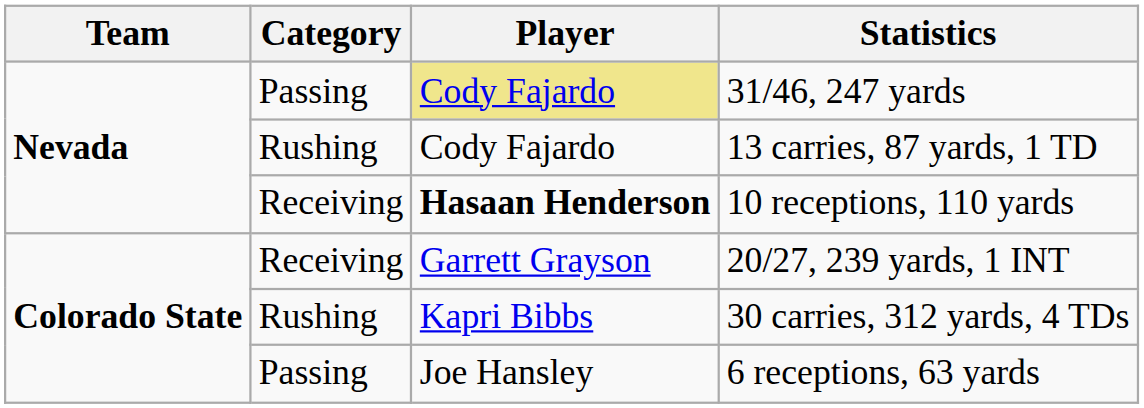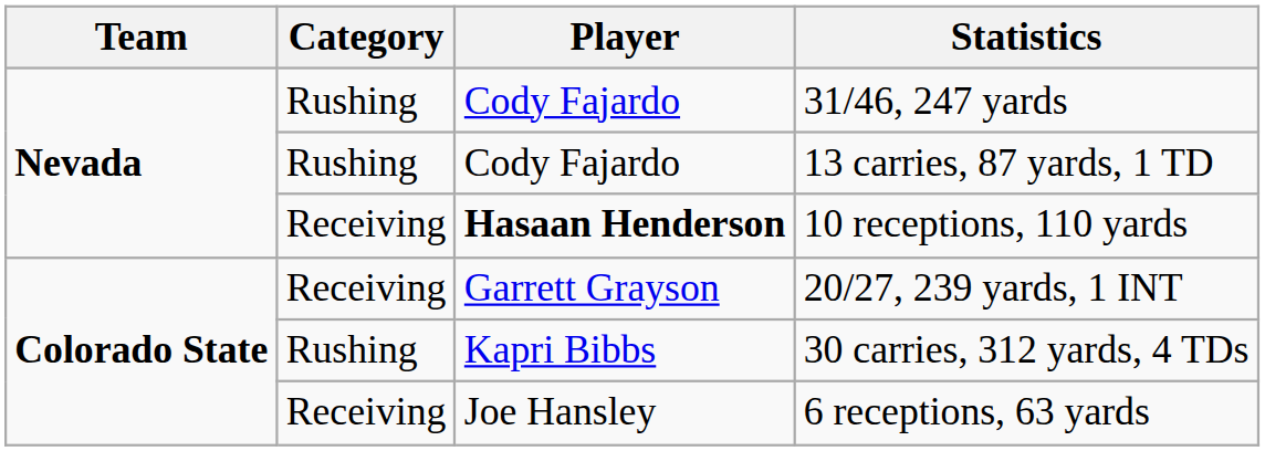31/46, 247 yards | Category: Passing -> Rushing
31/46, 247 yards | Player: khaki background -> no background
6 receptions, 63 yards | Category: Passing -> Receiving
